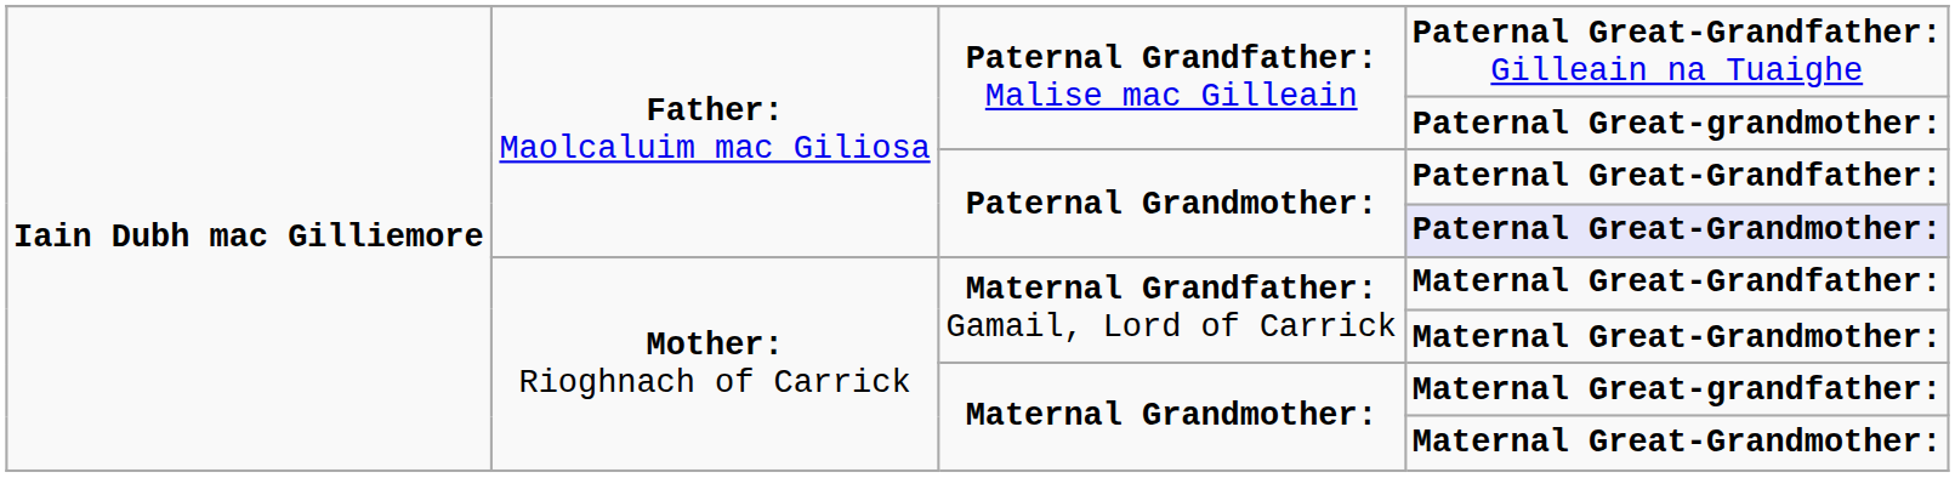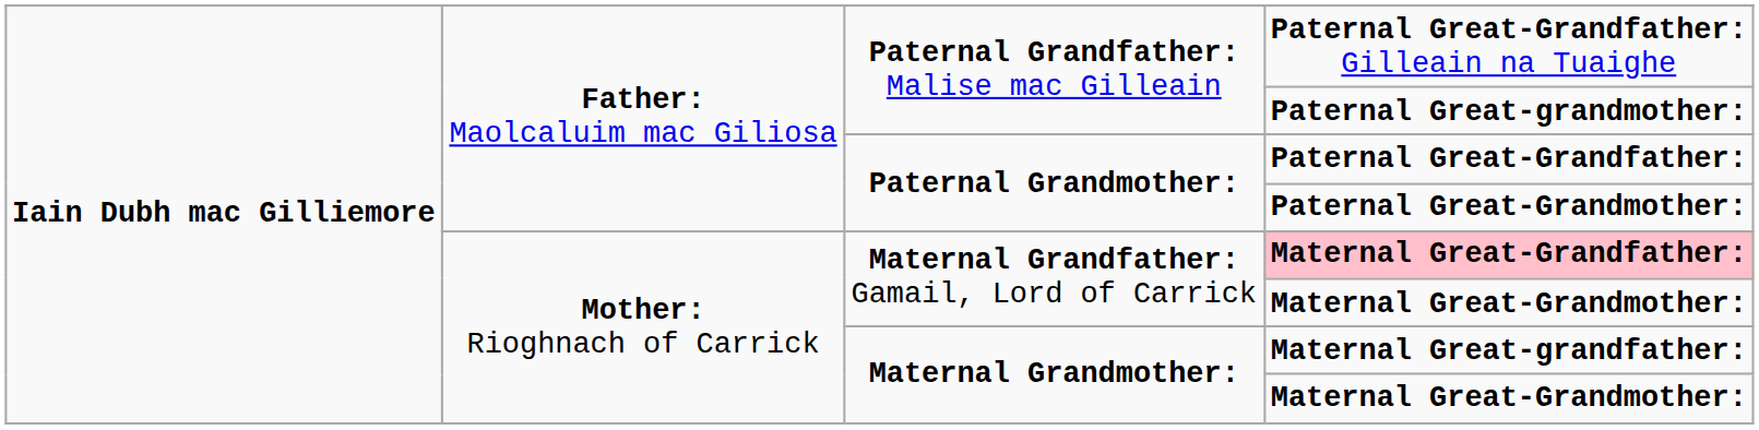Paternal Great-Grandmother: | column 4: lavender background -> no background
Maternal Great-Grandfather: | column 4: no background -> pink background
